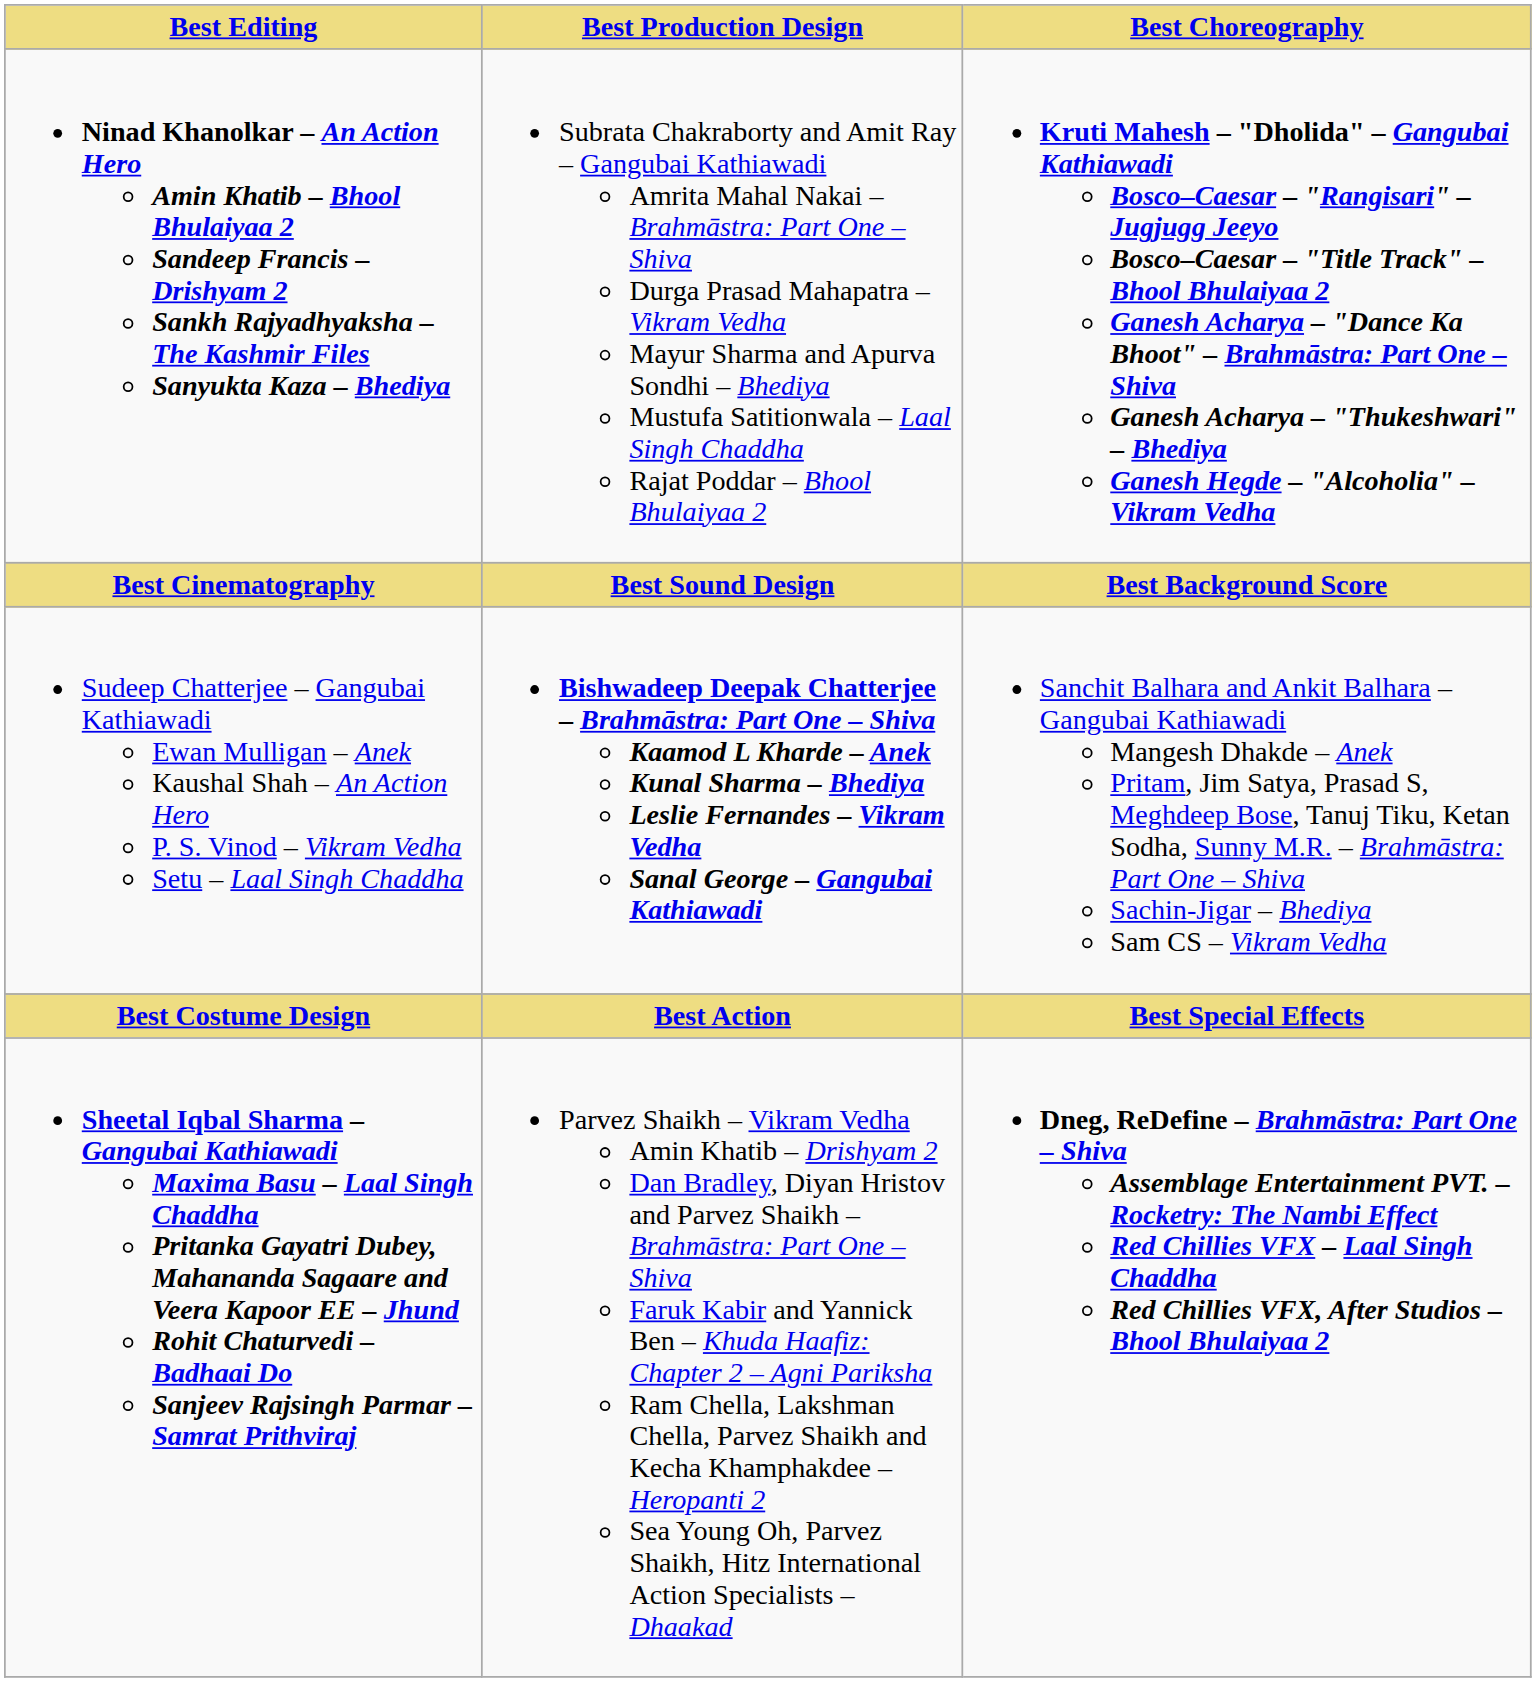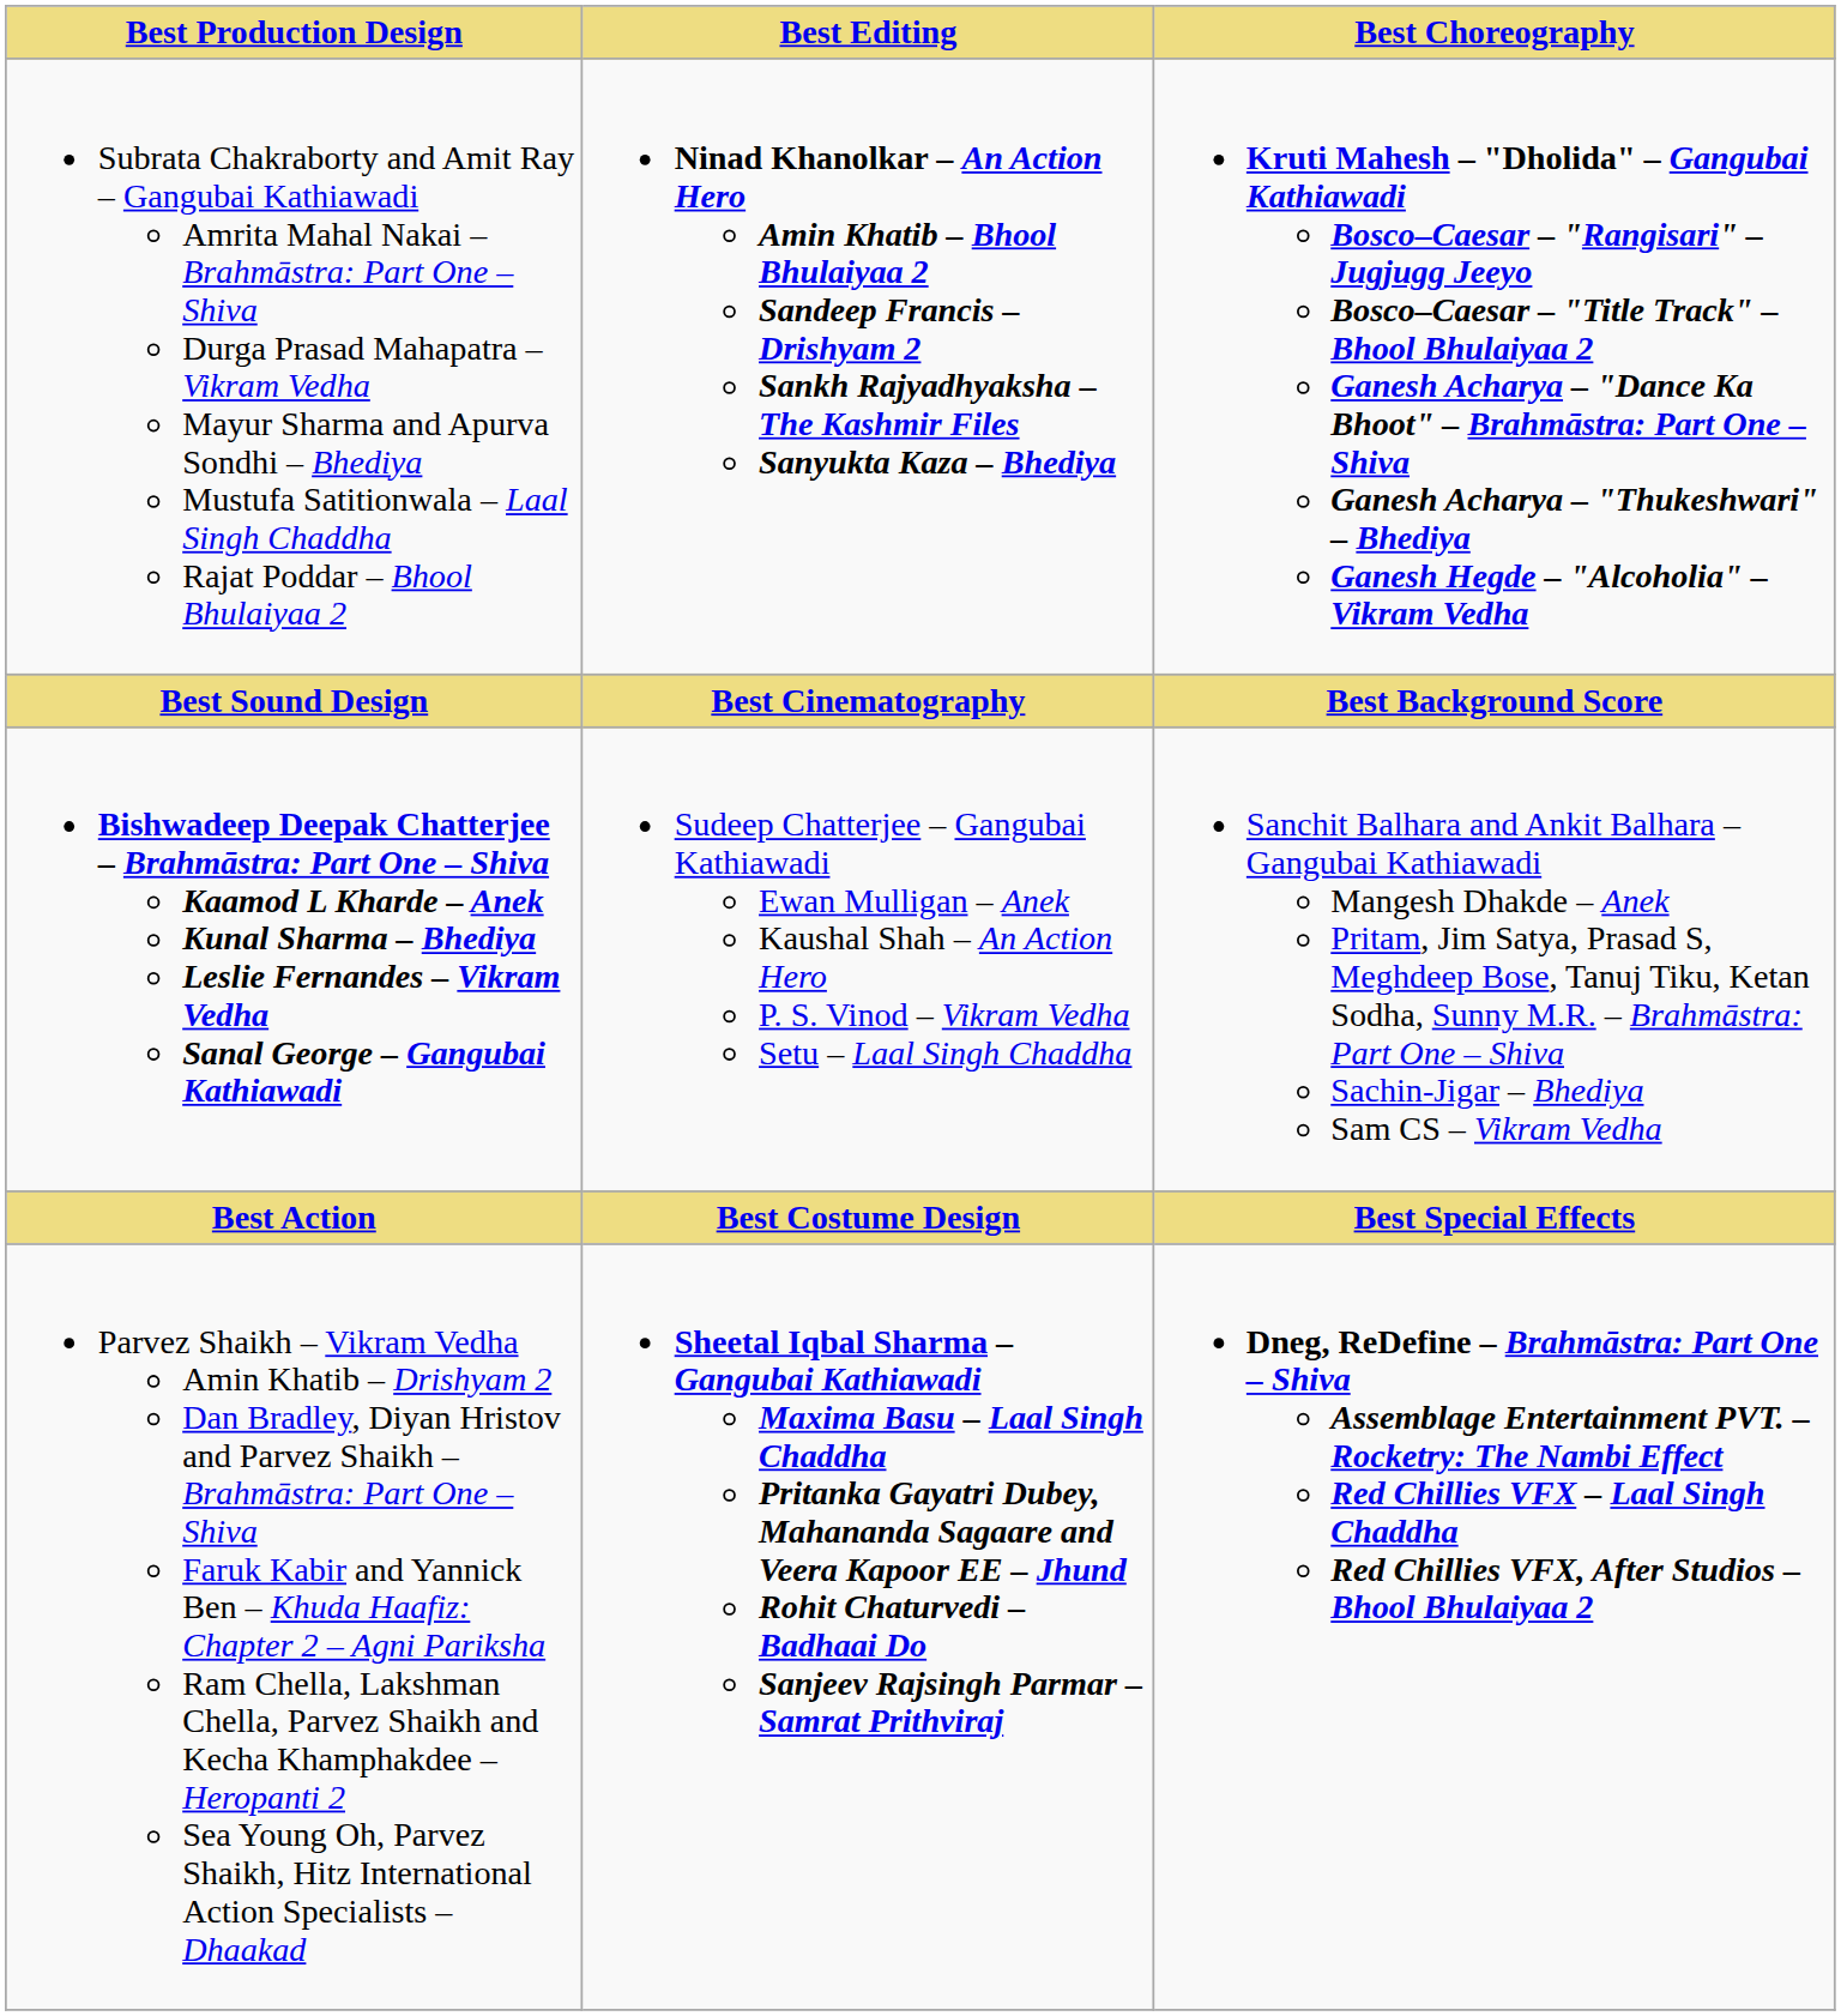columns swapped: Best Editing <-> Best Production Design
